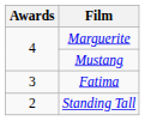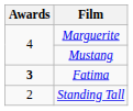Fatima | Awards: normal -> bold
